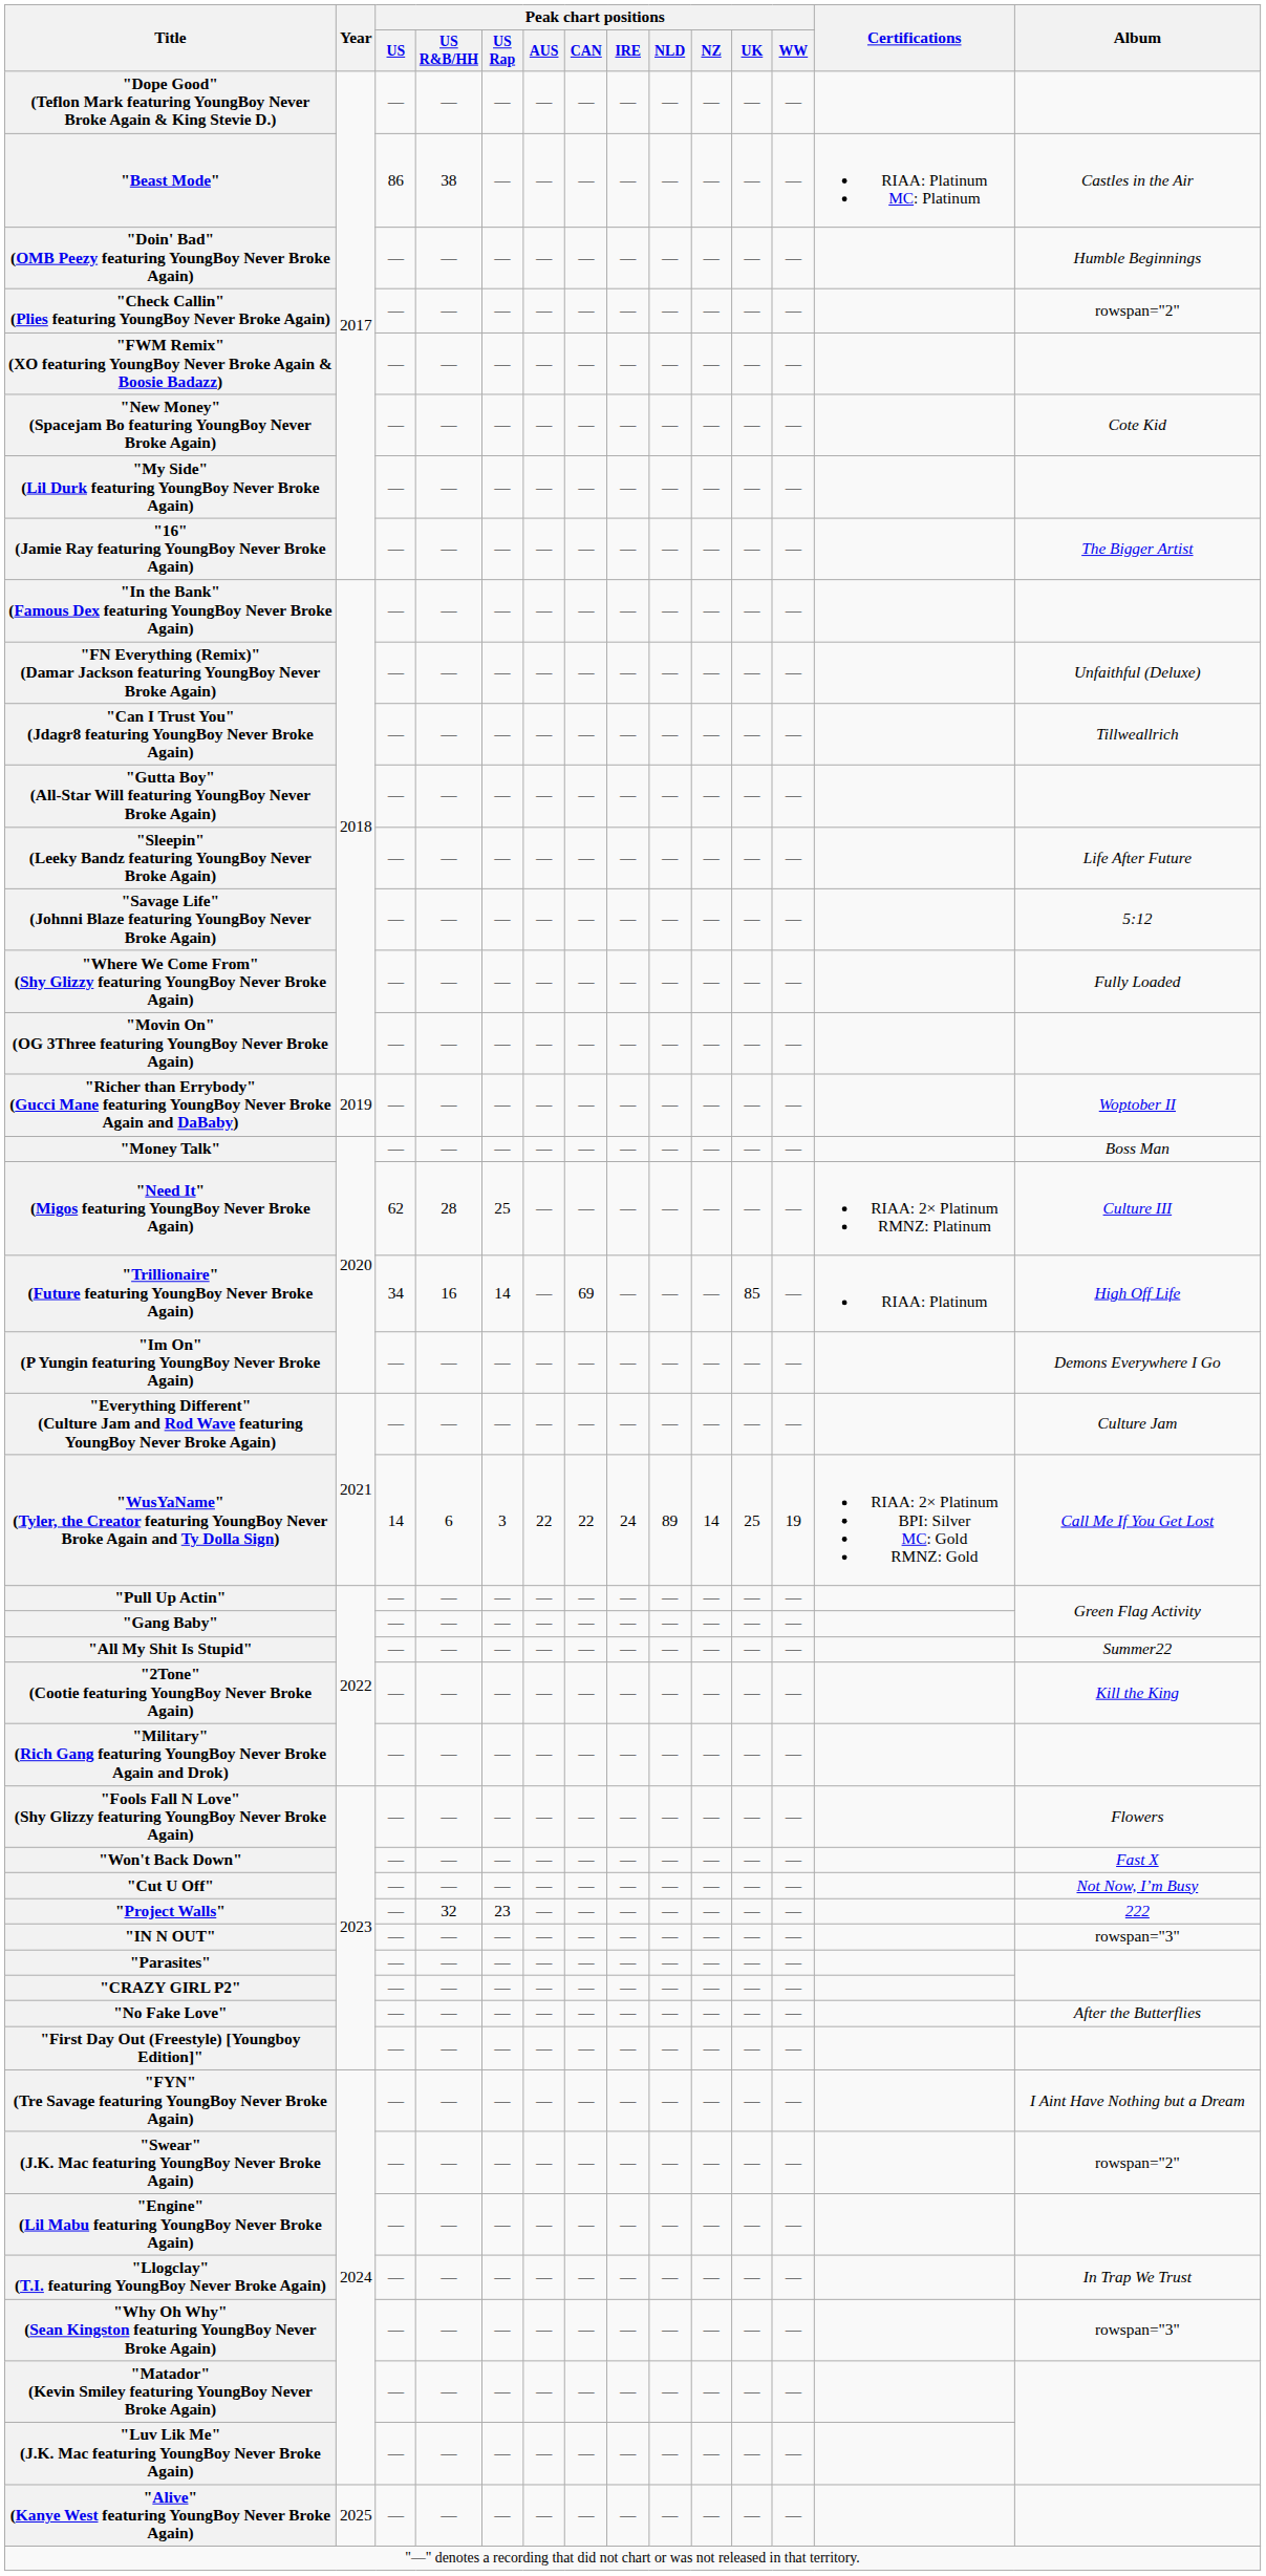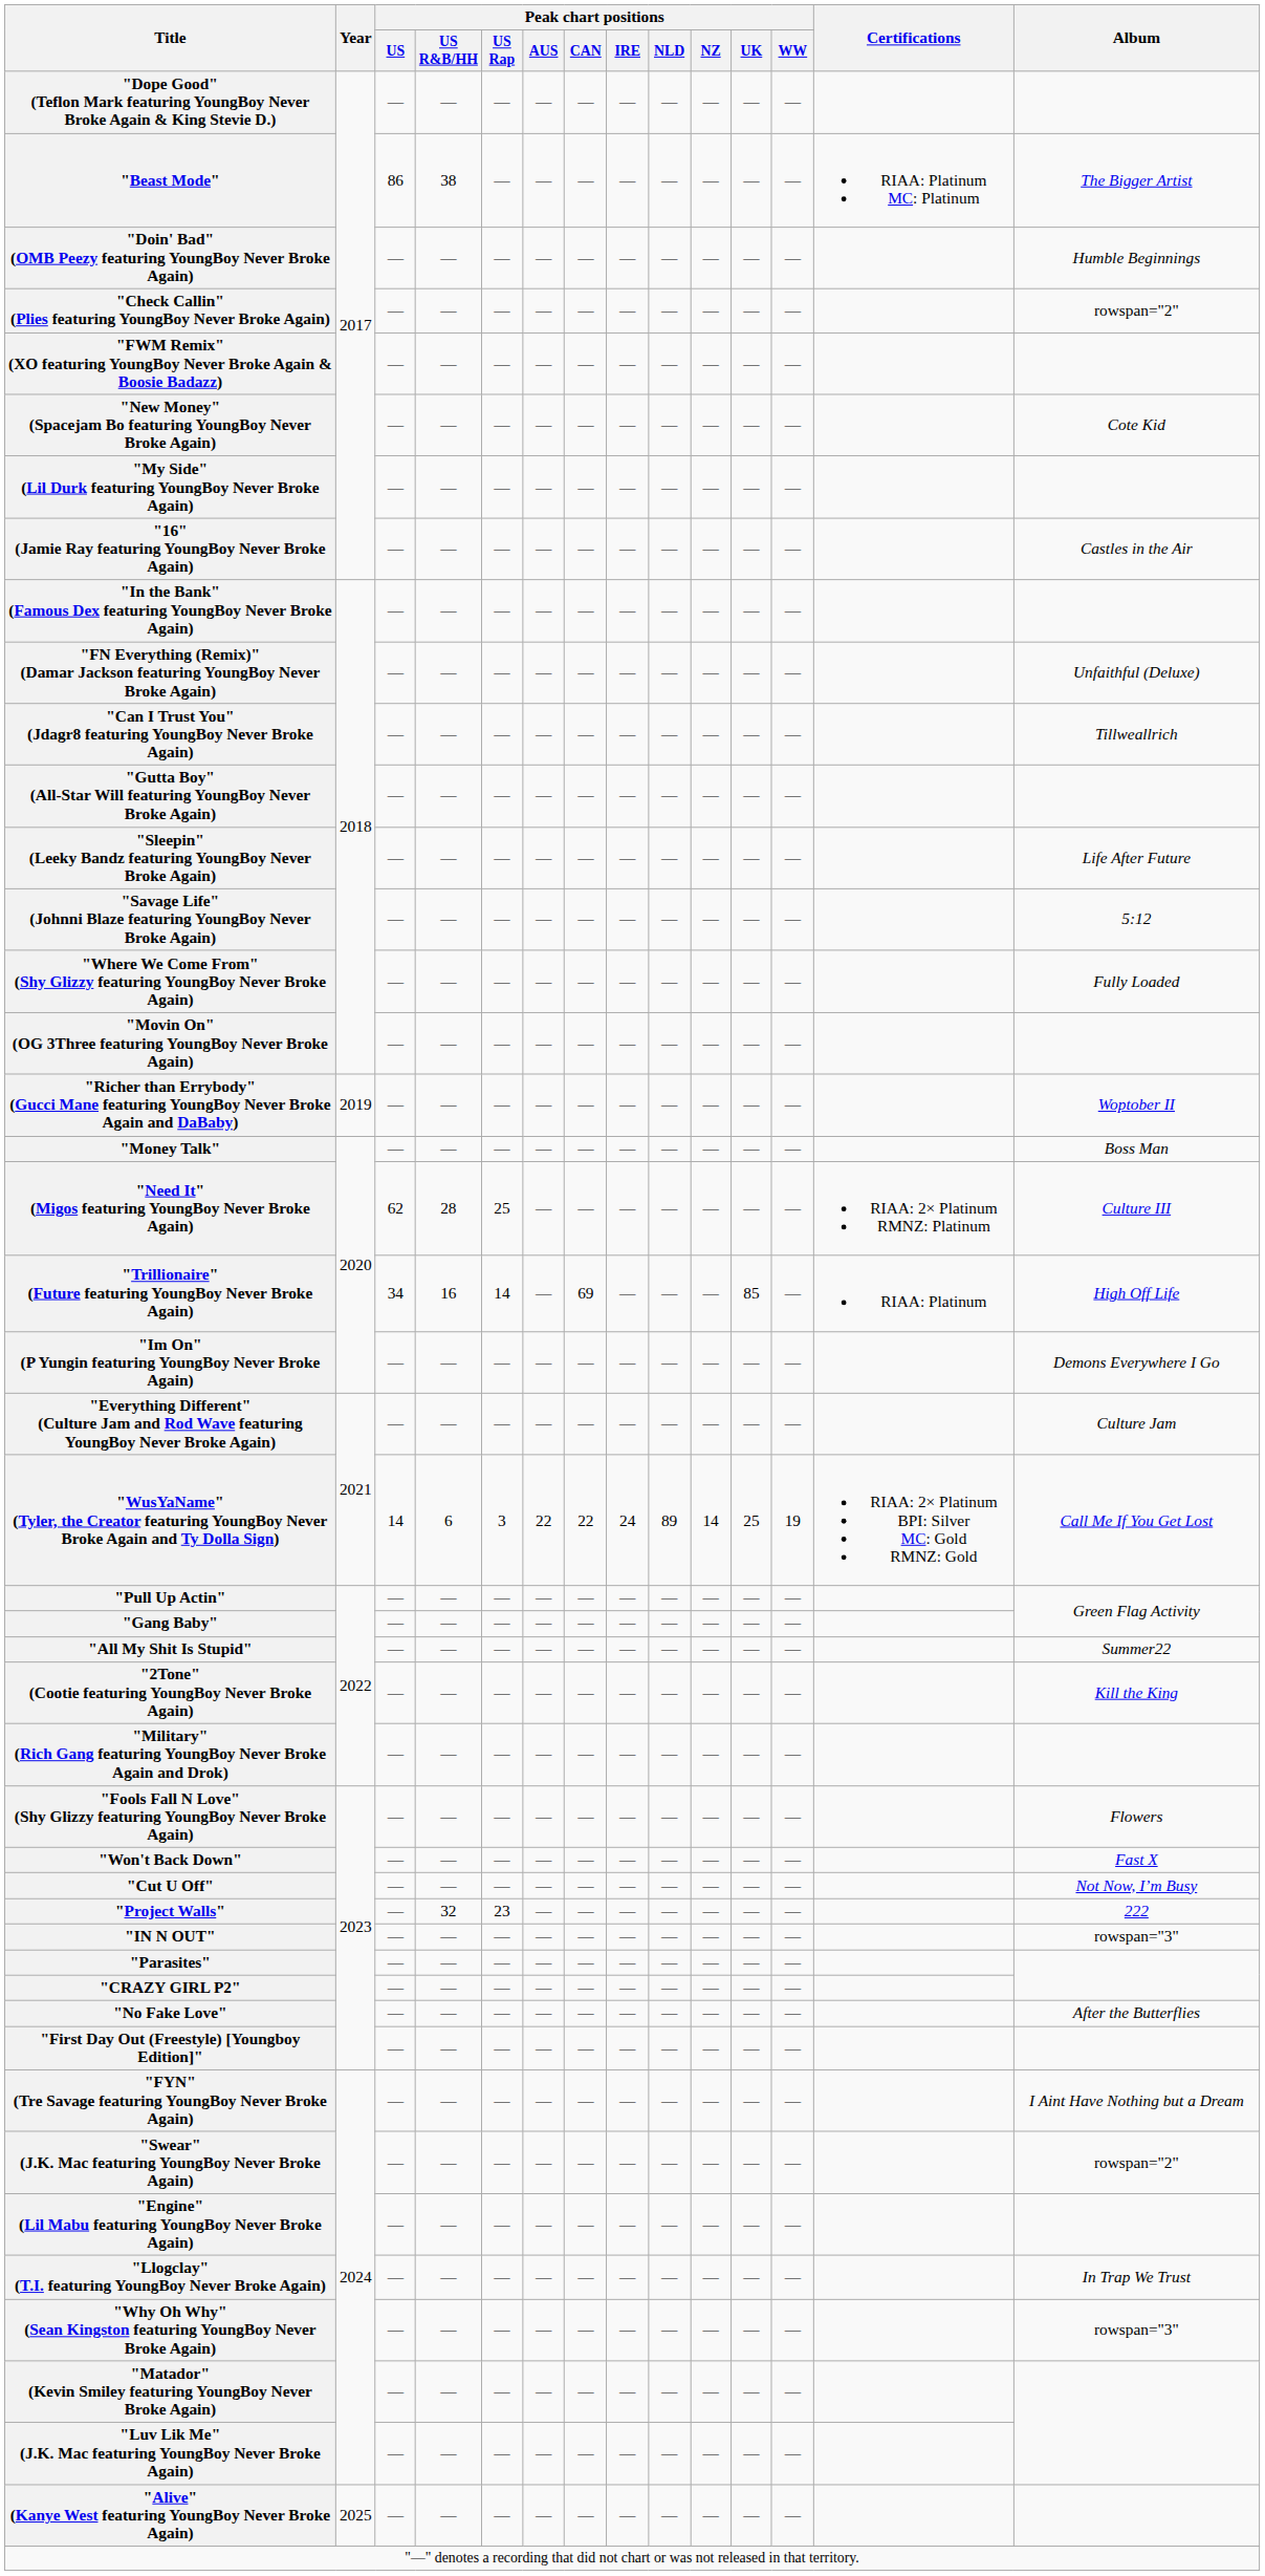"Beast Mode" | Album: Castles in the Air -> The Bigger Artist
"16" (Jamie Ray featuring YoungBoy Never Broke Again) | Album: The Bigger Artist -> Castles in the Air
